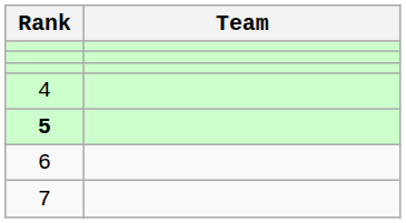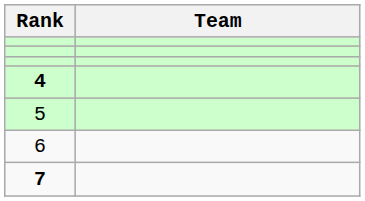row 5 | Rank: normal -> bold
row 6 | Rank: bold -> normal
row 8 | Rank: normal -> bold
